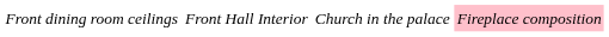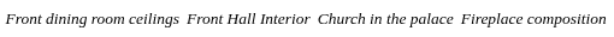Front dining room ceilings | column 4: pink background -> no background
